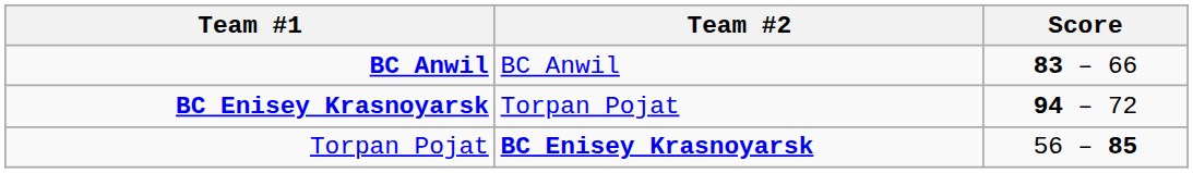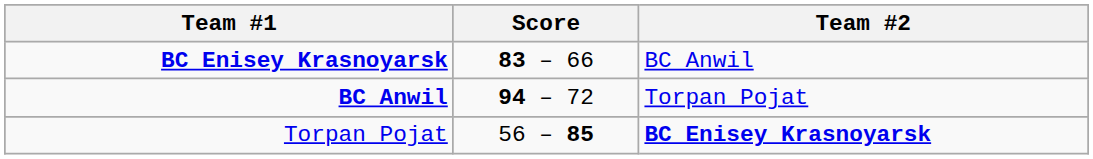columns swapped: Score <-> Team #2
row 2 | Team #1: BC Anwil -> BC Enisey Krasnoyarsk
row 3 | Team #1: BC Enisey Krasnoyarsk -> BC Anwil
